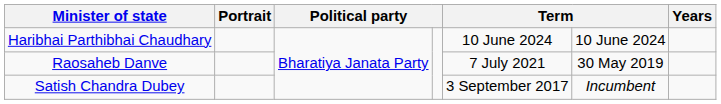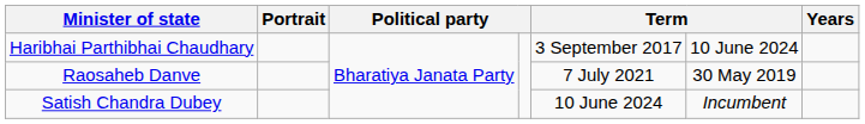Haribhai Parthibhai Chaudhary | column 5: 10 June 2024 -> 3 September 2017
Satish Chandra Dubey | column 5: 3 September 2017 -> 10 June 2024
